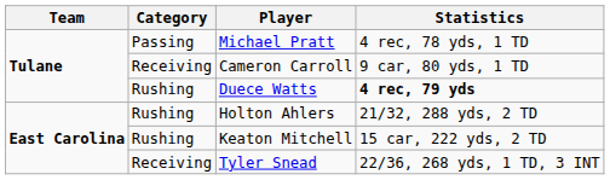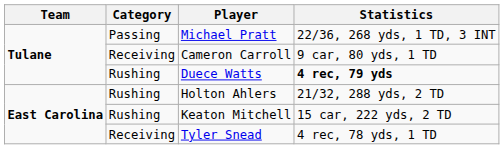Michael Pratt | Statistics: 4 rec, 78 yds, 1 TD -> 22/36, 268 yds, 1 TD, 3 INT
Tyler Snead | Statistics: 22/36, 268 yds, 1 TD, 3 INT -> 4 rec, 78 yds, 1 TD
